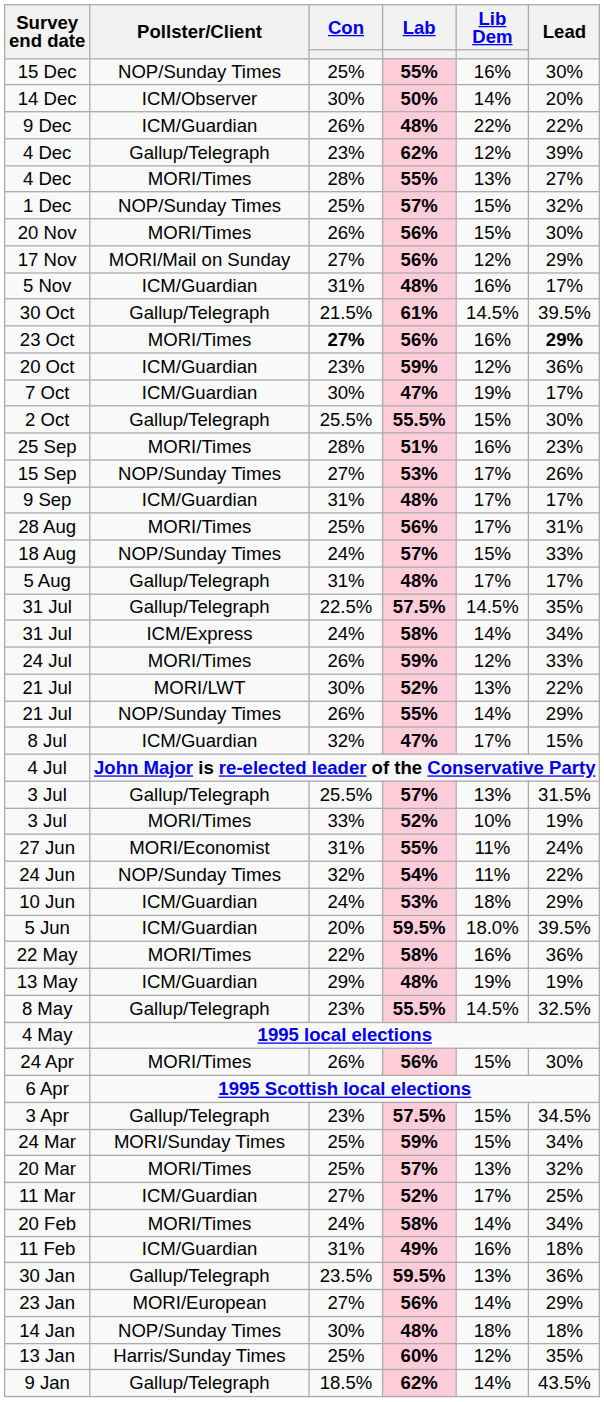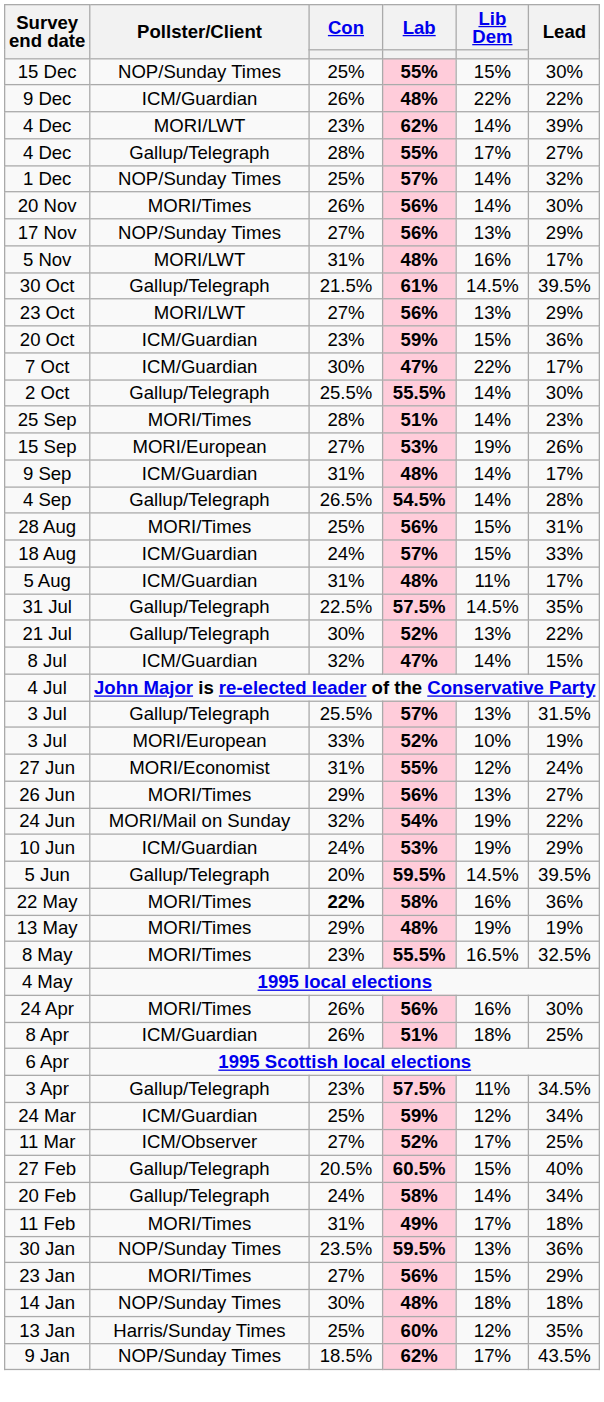15 Dec | Lib Dem: 16% -> 15%
- row: 14 Dec | ICM/Observer | 30% | 50% | 14% | 20%
4 Dec / 62% | Pollster/Client: Gallup/Telegraph -> MORI/LWT
4 Dec / 62% | Lib Dem: 12% -> 14%
4 Dec / 55% | Pollster/Client: MORI/Times -> Gallup/Telegraph
4 Dec / 55% | Lib Dem: 13% -> 17%
1 Dec | Lib Dem: 15% -> 14%
20 Nov | Lib Dem: 15% -> 14%
17 Nov | Pollster/Client: MORI/Mail on Sunday -> NOP/Sunday Times
17 Nov | Lib Dem: 12% -> 13%
5 Nov | Pollster/Client: ICM/Guardian -> MORI/LWT
23 Oct | Pollster/Client: MORI/Times -> MORI/LWT
23 Oct | Con: bold -> normal
23 Oct | Lib Dem: 16% -> 13%
23 Oct | Lead: bold -> normal
20 Oct | Lib Dem: 12% -> 15%
7 Oct | Lib Dem: 19% -> 22%
2 Oct | Lib Dem: 15% -> 14%
25 Sep | Lib Dem: 16% -> 14%
15 Sep | Pollster/Client: NOP/Sunday Times -> MORI/European
15 Sep | Lib Dem: 17% -> 19%
9 Sep | Lib Dem: 17% -> 14%
+ row: 4 Sep | Gallup/Telegraph | 26.5% | 54.5% | 14% | 28%
28 Aug | Lib Dem: 17% -> 15%
18 Aug | Pollster/Client: NOP/Sunday Times -> ICM/Guardian
5 Aug | Pollster/Client: Gallup/Telegraph -> ICM/Guardian
5 Aug | Lib Dem: 17% -> 11%
- row: 31 Jul | ICM/Express | 24% | 58% | 14% | 34%
- row: 24 Jul | MORI/Times | 26% | 59% | 12% | 33%
21 Jul / 52% | Pollster/Client: MORI/LWT -> Gallup/Telegraph
- row: 21 Jul | NOP/Sunday Times | 26% | 55% | 14% | 29%
8 Jul | Lib Dem: 17% -> 14%
3 Jul / 52% | Pollster/Client: MORI/Times -> MORI/European
27 Jun | Lib Dem: 11% -> 12%
+ row: 26 Jun | MORI/Times | 29% | 56% | 13% | 27%
24 Jun | Pollster/Client: NOP/Sunday Times -> MORI/Mail on Sunday
24 Jun | Lib Dem: 11% -> 19%
10 Jun | Lib Dem: 18% -> 19%
5 Jun | Pollster/Client: ICM/Guardian -> Gallup/Telegraph
5 Jun | Lib Dem: 18.0% -> 14.5%
22 May | Con: normal -> bold
13 May | Pollster/Client: ICM/Guardian -> MORI/Times
8 May | Pollster/Client: Gallup/Telegraph -> MORI/Times
8 May | Lib Dem: 14.5% -> 16.5%
24 Apr | Lib Dem: 15% -> 16%
+ row: 8 Apr | ICM/Guardian | 26% | 51% | 18% | 25%
3 Apr | Lib Dem: 15% -> 11%
24 Mar | Pollster/Client: MORI/Sunday Times -> ICM/Guardian
24 Mar | Lib Dem: 15% -> 12%
- row: 20 Mar | MORI/Times | 25% | 57% | 13% | 32%
11 Mar | Pollster/Client: ICM/Guardian -> ICM/Observer
+ row: 27 Feb | Gallup/Telegraph | 20.5% | 60.5% | 15% | 40%
20 Feb | Pollster/Client: MORI/Times -> Gallup/Telegraph
11 Feb | Pollster/Client: ICM/Guardian -> MORI/Times
11 Feb | Lib Dem: 16% -> 17%
30 Jan | Pollster/Client: Gallup/Telegraph -> NOP/Sunday Times
23 Jan | Pollster/Client: MORI/European -> MORI/Times
23 Jan | Lib Dem: 14% -> 15%
9 Jan | Pollster/Client: Gallup/Telegraph -> NOP/Sunday Times
9 Jan | Lib Dem: 14% -> 17%
